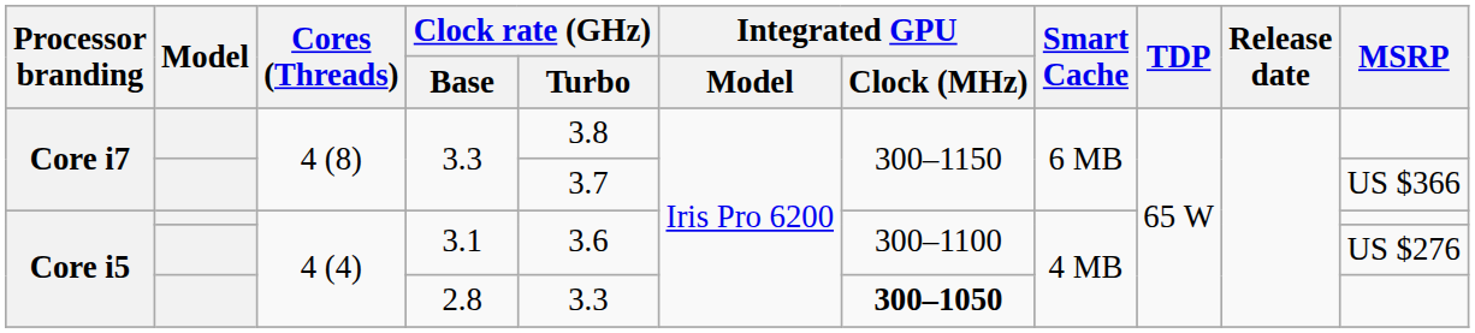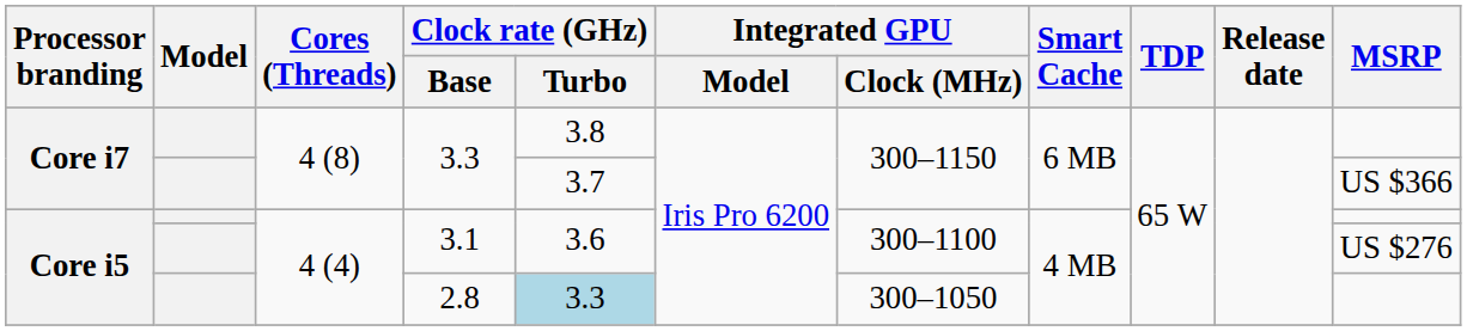2.8 | Clock rate (GHz) / Turbo: no background -> lightblue background
2.8 | Integrated GPU / Clock (MHz): bold -> normal
